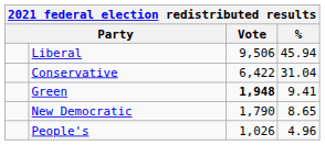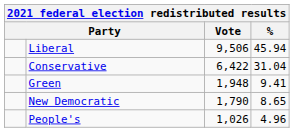Green | Vote: bold -> normal
